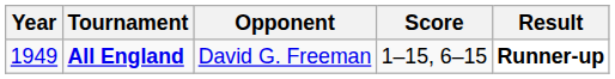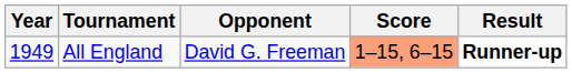row 2 | Tournament: bold -> normal
row 2 | Score: no background -> lightsalmon background
